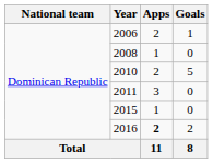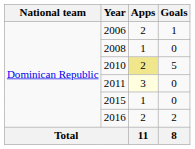2010 | Apps: no background -> khaki background
2011 | Apps: no background -> lightyellow background
2016 | Apps: bold -> normal
